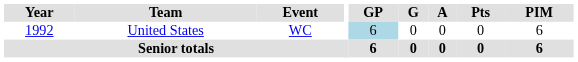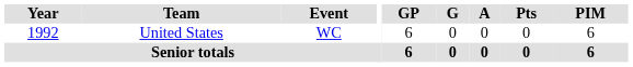United States | GP: lightblue background -> no background
